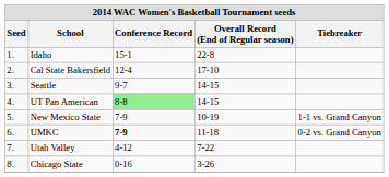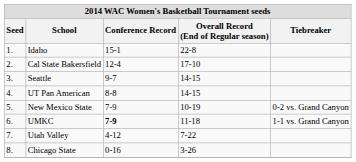UT Pan American | Conference Record: lightgreen background -> no background
New Mexico State | Tiebreaker: 1-1 vs. Grand Canyon -> 0-2 vs. Grand Canyon
UMKC | Tiebreaker: 0-2 vs. Grand Canyon -> 1-1 vs. Grand Canyon
